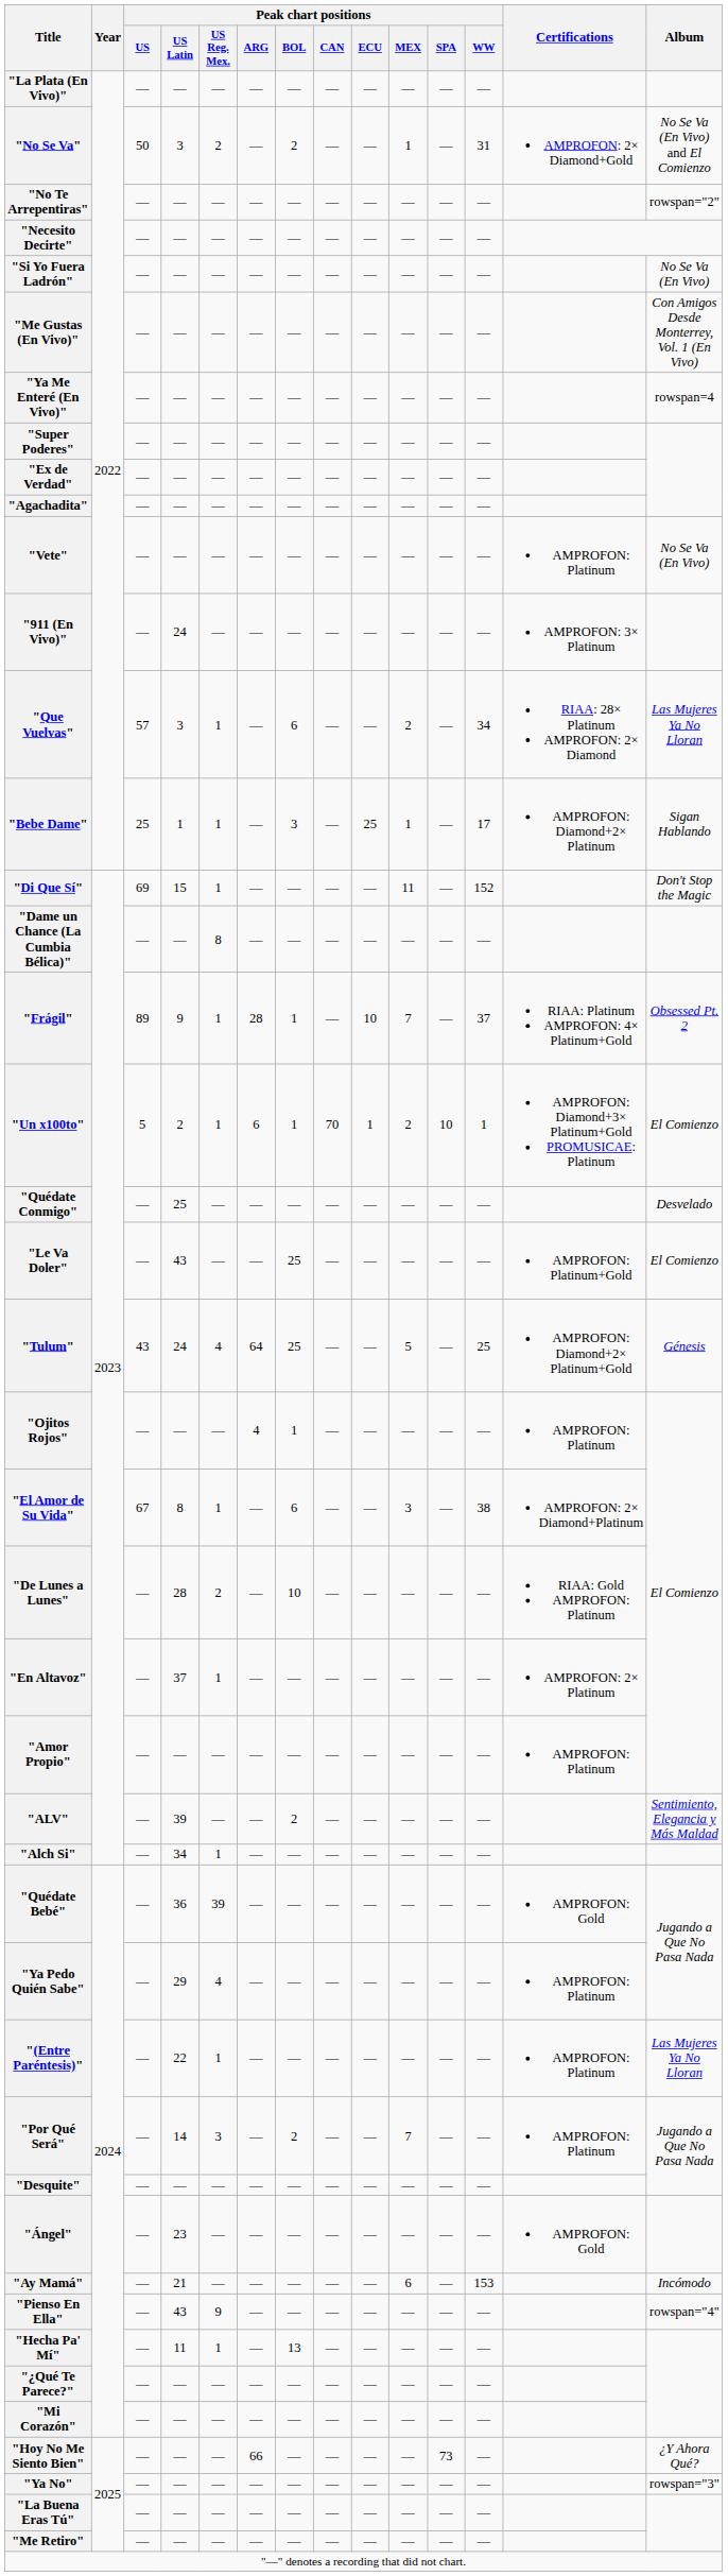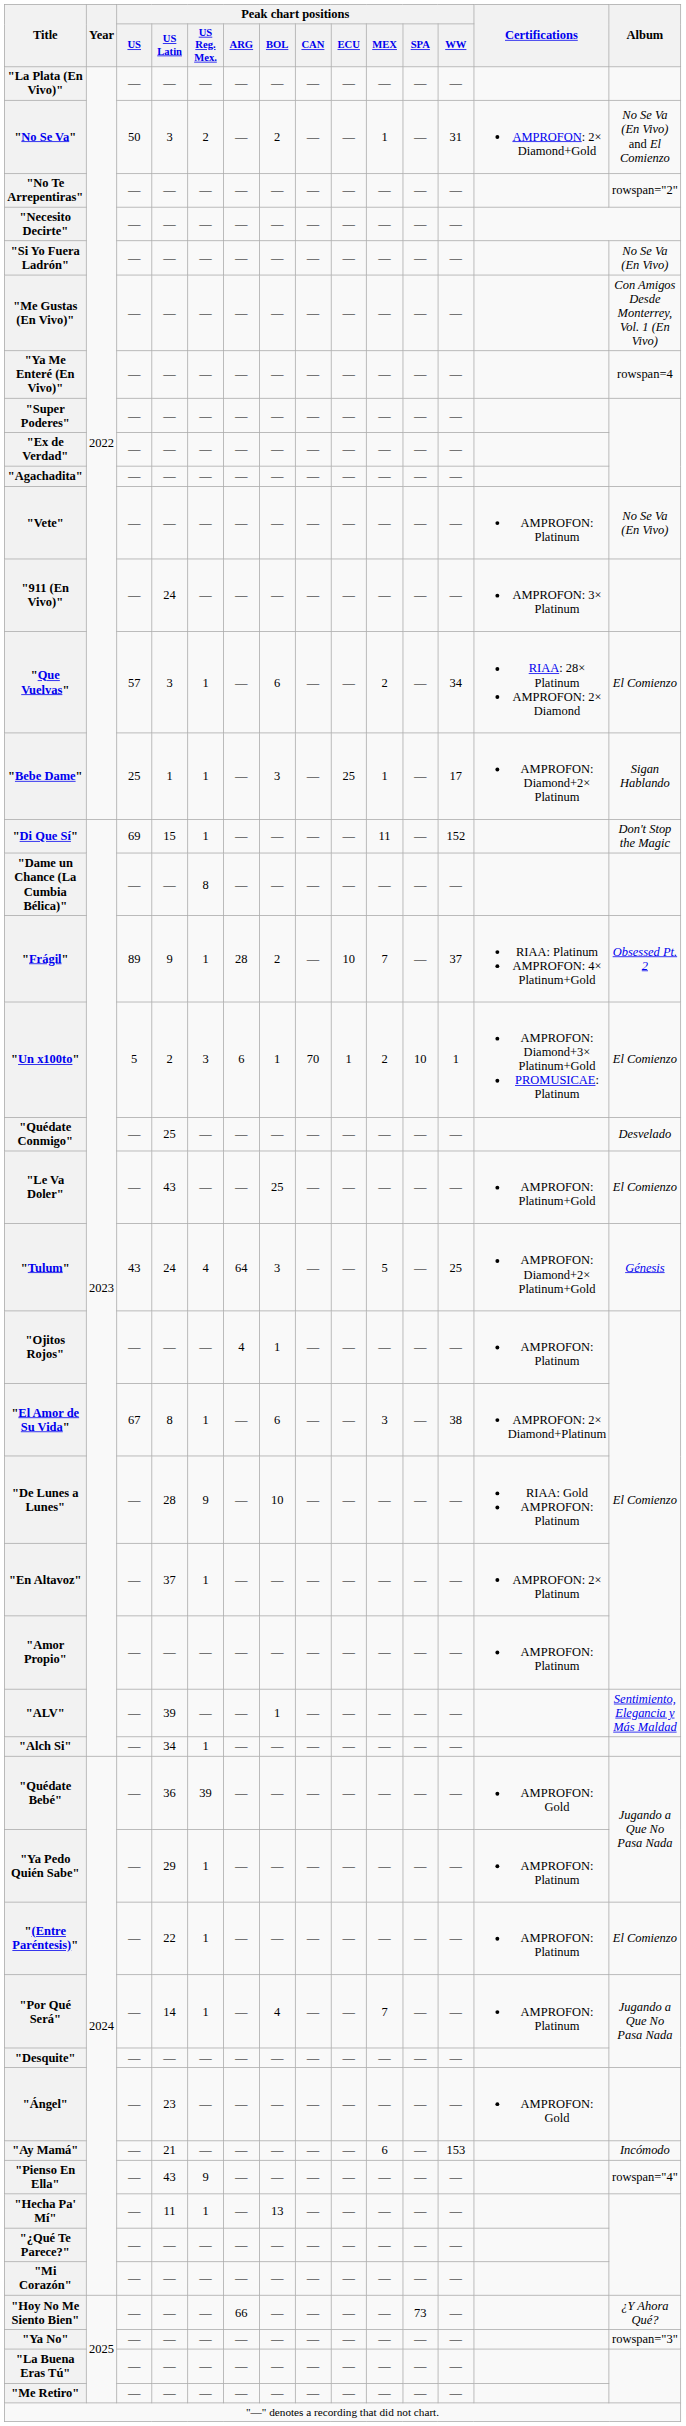"Que Vuelvas" | Album: Las Mujeres Ya No Lloran -> El Comienzo
"Frágil" | Peak chart positions / BOL: 1 -> 2
"Un x100to" | Peak chart positions / US Reg. Mex.: 1 -> 3
"Tulum" | Peak chart positions / BOL: 25 -> 3
"De Lunes a Lunes" | Peak chart positions / US Reg. Mex.: 2 -> 9
"ALV" | Peak chart positions / BOL: 2 -> 1
"Ya Pedo Quién Sabe" | Peak chart positions / US Reg. Mex.: 4 -> 1
"(Entre Paréntesis)" | Album: Las Mujeres Ya No Lloran -> El Comienzo
"Por Qué Será" | Peak chart positions / US Reg. Mex.: 3 -> 1
"Por Qué Será" | Peak chart positions / BOL: 2 -> 4
